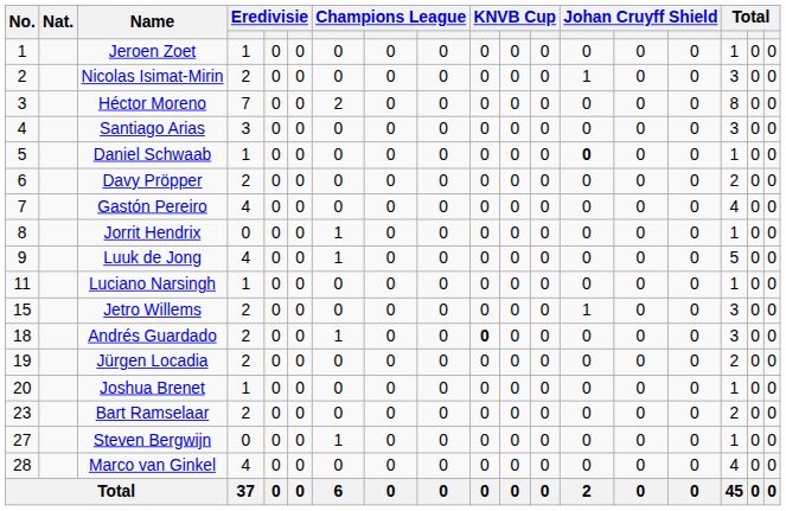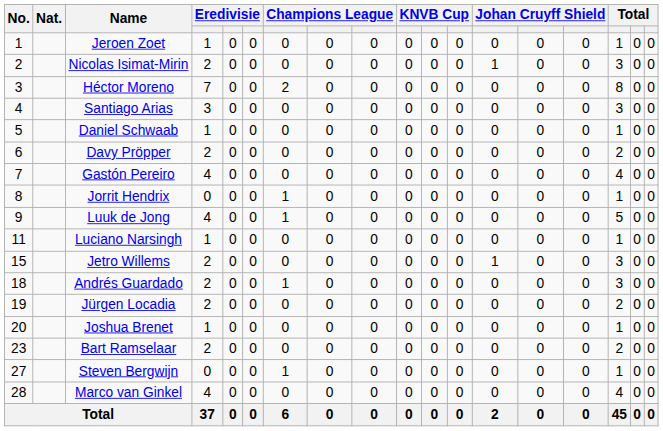Daniel Schwaab | column 13: bold -> normal
Andrés Guardado | column 10: bold -> normal
